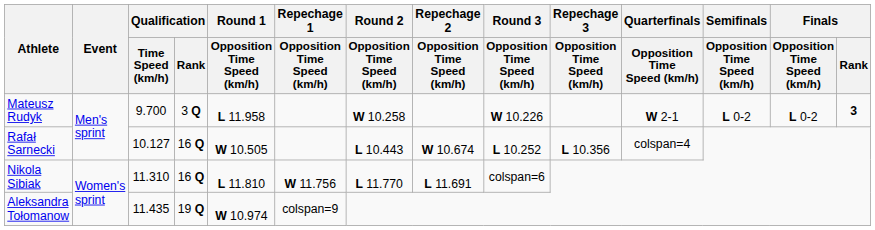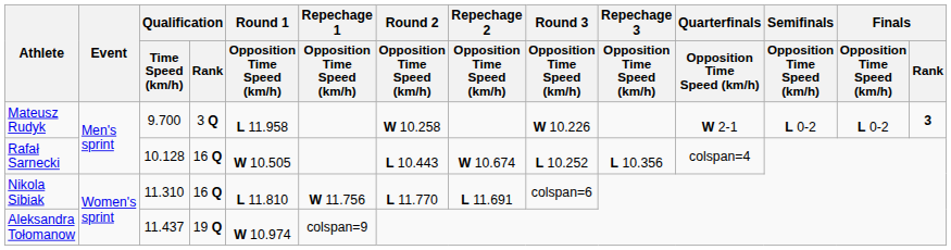Rafał Sarnecki | Qualification / Time Speed (km/h): 10.127 -> 10.128
Aleksandra Tołomanow | Qualification / Time Speed (km/h): 11.435 -> 11.437
